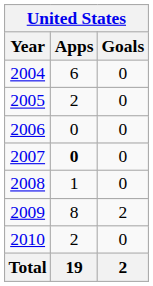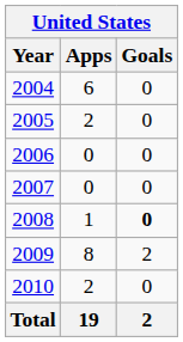2007 | Apps: bold -> normal
2008 | Goals: normal -> bold
